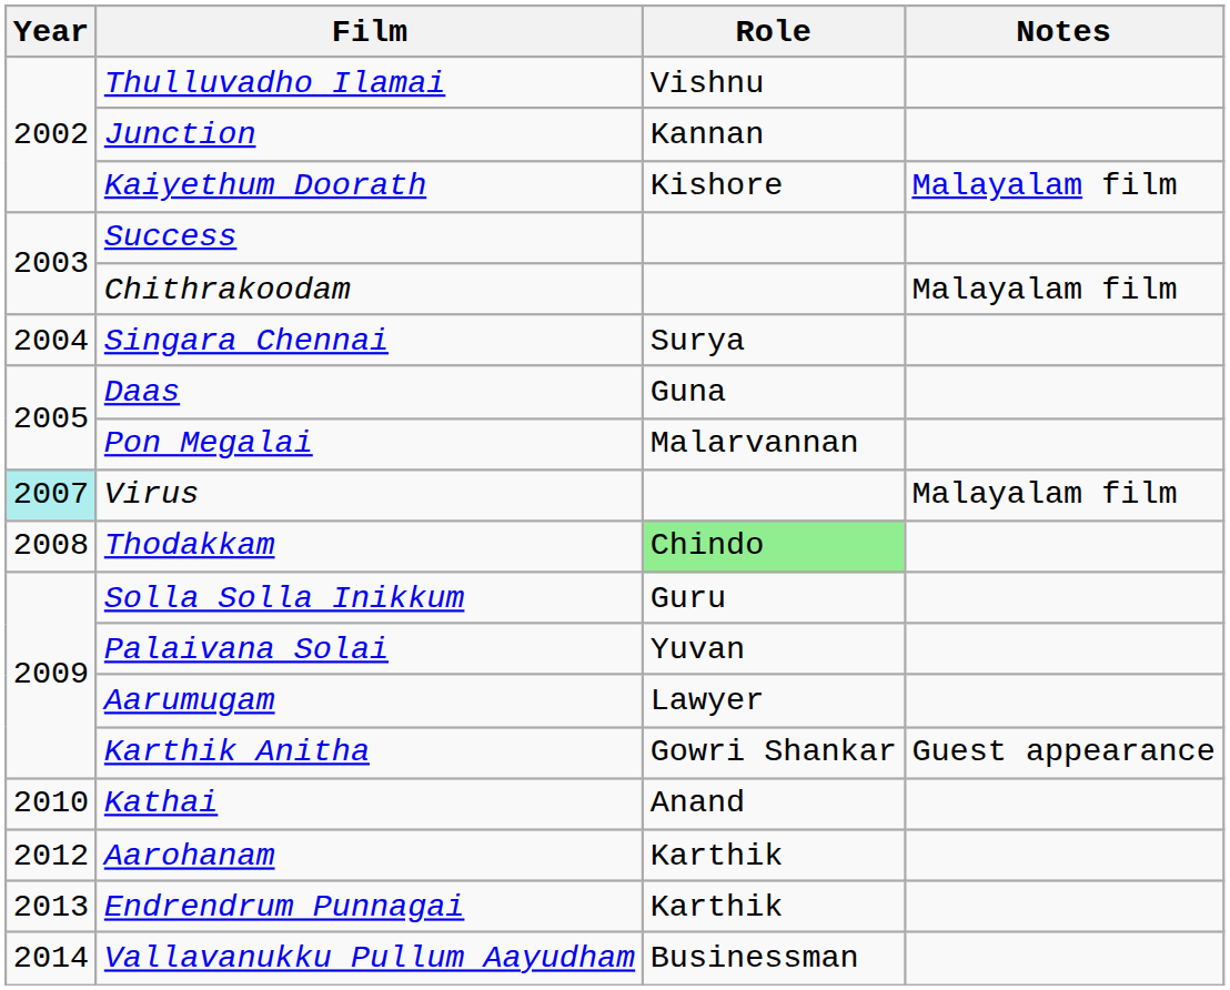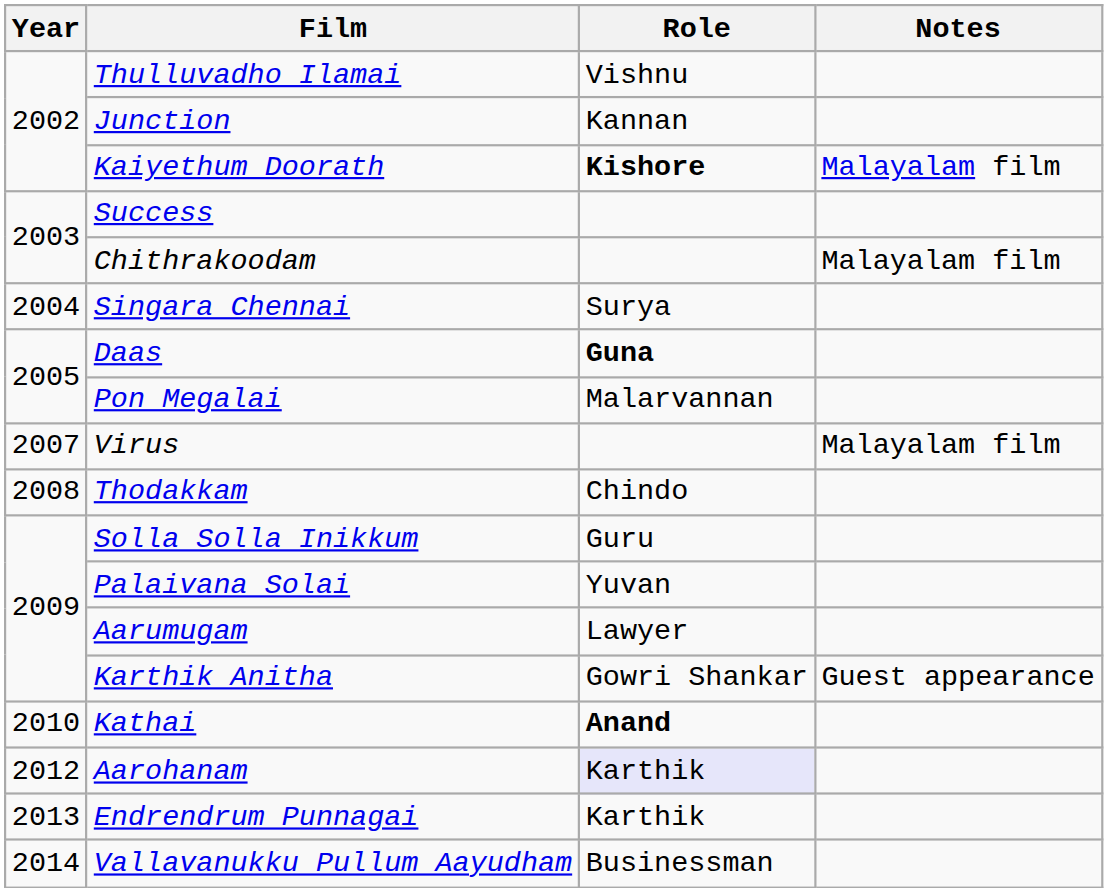Kaiyethum Doorath | Role: normal -> bold
Daas | Role: normal -> bold
Virus | Year: paleturquoise background -> no background
Thodakkam | Role: lightgreen background -> no background
Kathai | Role: normal -> bold
Aarohanam | Role: no background -> lavender background
